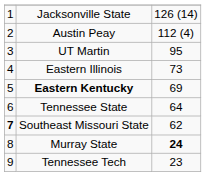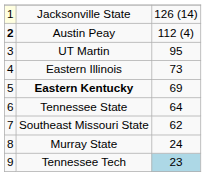Jacksonville State | column 1: no background -> lightyellow background
Austin Peay | column 1: normal -> bold
Southeast Missouri State | column 1: bold -> normal
Murray State | column 3: bold -> normal
Tennessee Tech | column 3: no background -> lightblue background
